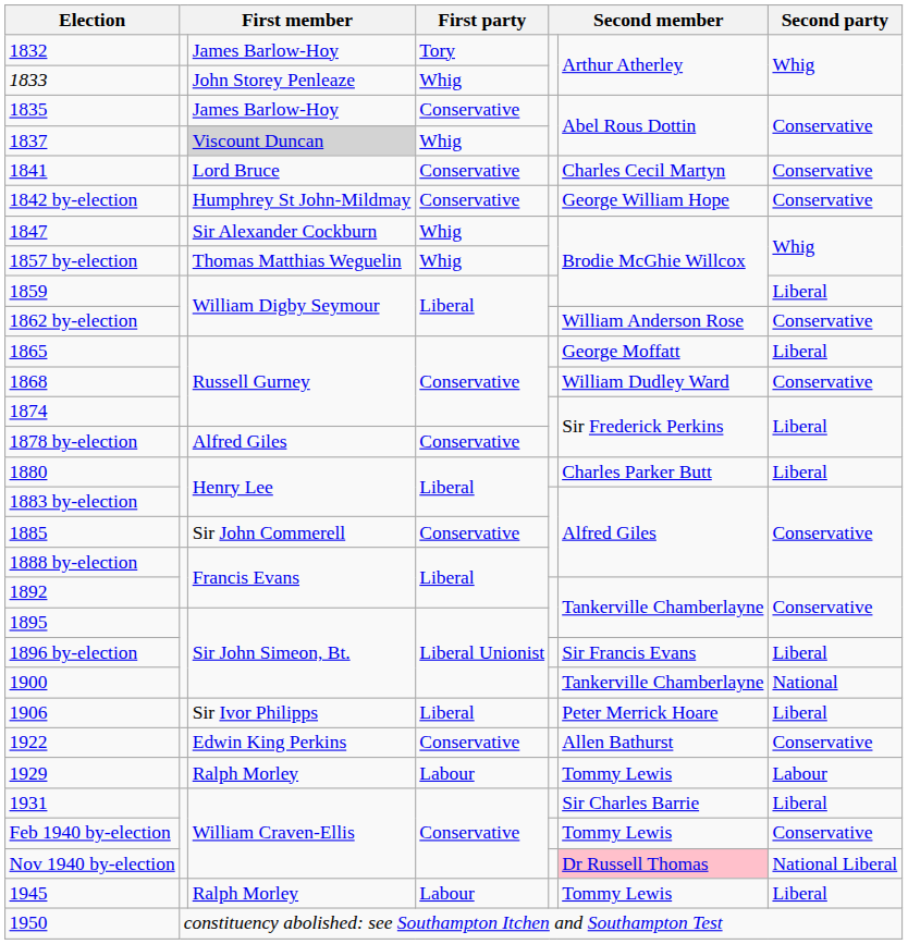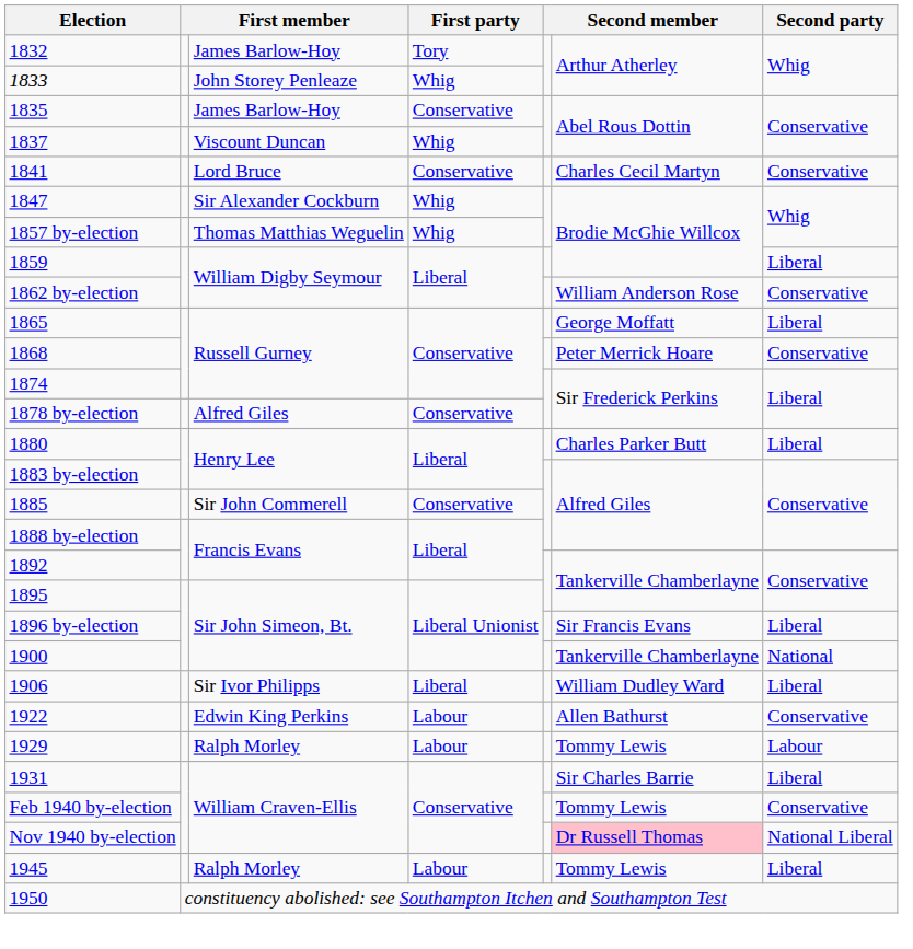1837 | column 3: lightgrey background -> no background
- row: 1842 by-election | Humphrey St John-Mildmay | Conservative | George William Hope | Conservative
1868 | column 6: William Dudley Ward -> Peter Merrick Hoare
1906 | column 6: Peter Merrick Hoare -> William Dudley Ward
1922 | First party: Conservative -> Labour
